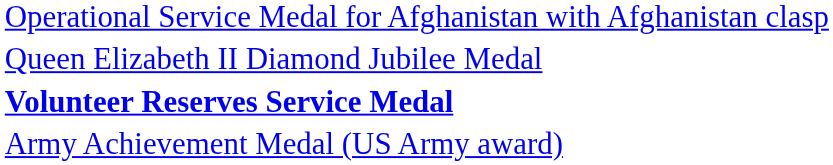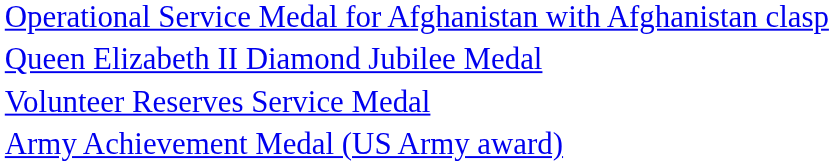row 3 | column 1: bold -> normal
